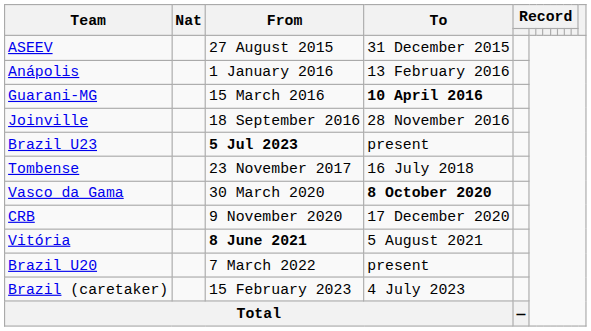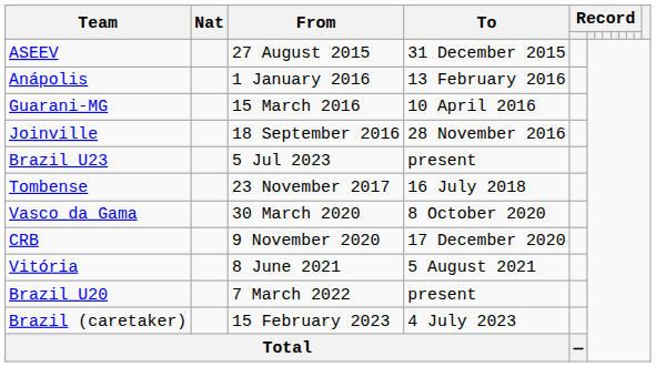Guarani-MG | To: bold -> normal
Brazil U23 | From: bold -> normal
Vasco da Gama | To: bold -> normal
Vitória | From: bold -> normal
